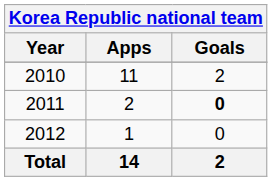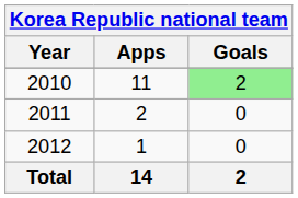2010 | Goals: no background -> lightgreen background
2011 | Goals: bold -> normal
